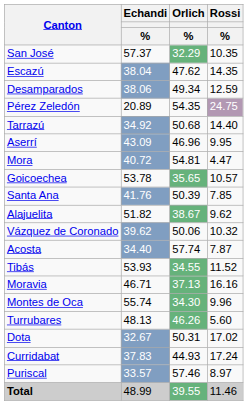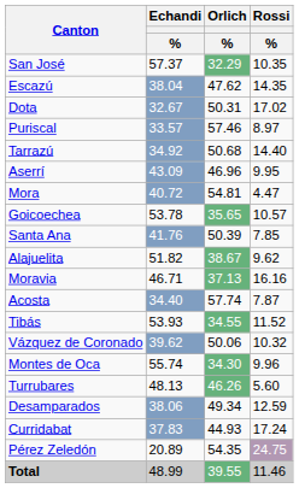rows swapped: Desamparados <-> Dota
rows swapped: Puriscal <-> Pérez Zeledón
rows swapped: Vázquez de Coronado <-> Moravia
